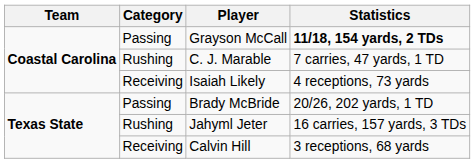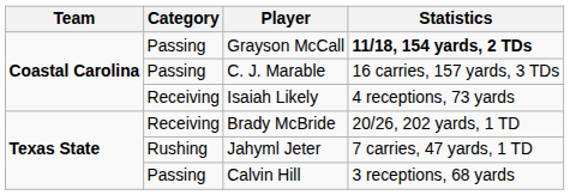C. J. Marable | Category: Rushing -> Passing
C. J. Marable | Statistics: 7 carries, 47 yards, 1 TD -> 16 carries, 157 yards, 3 TDs
Brady McBride | Category: Passing -> Receiving
Jahyml Jeter | Statistics: 16 carries, 157 yards, 3 TDs -> 7 carries, 47 yards, 1 TD
Calvin Hill | Category: Receiving -> Passing
